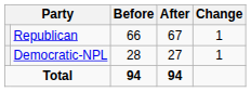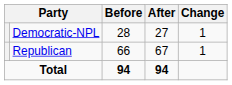rows swapped: Republican <-> Democratic-NPL
